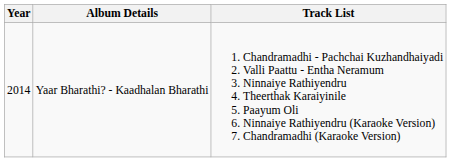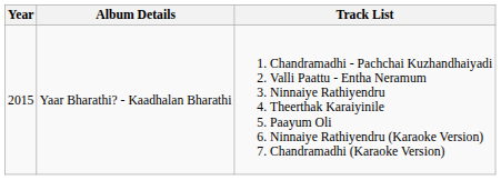Yaar Bharathi? - Kaadhalan Bharathi | Year: 2014 -> 2015
